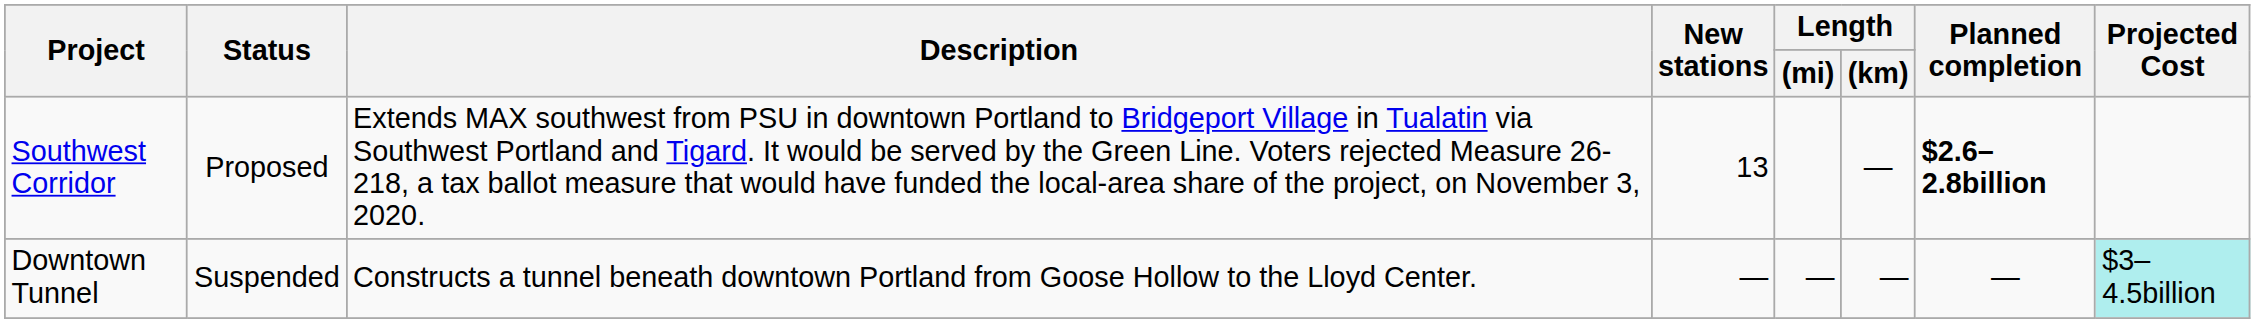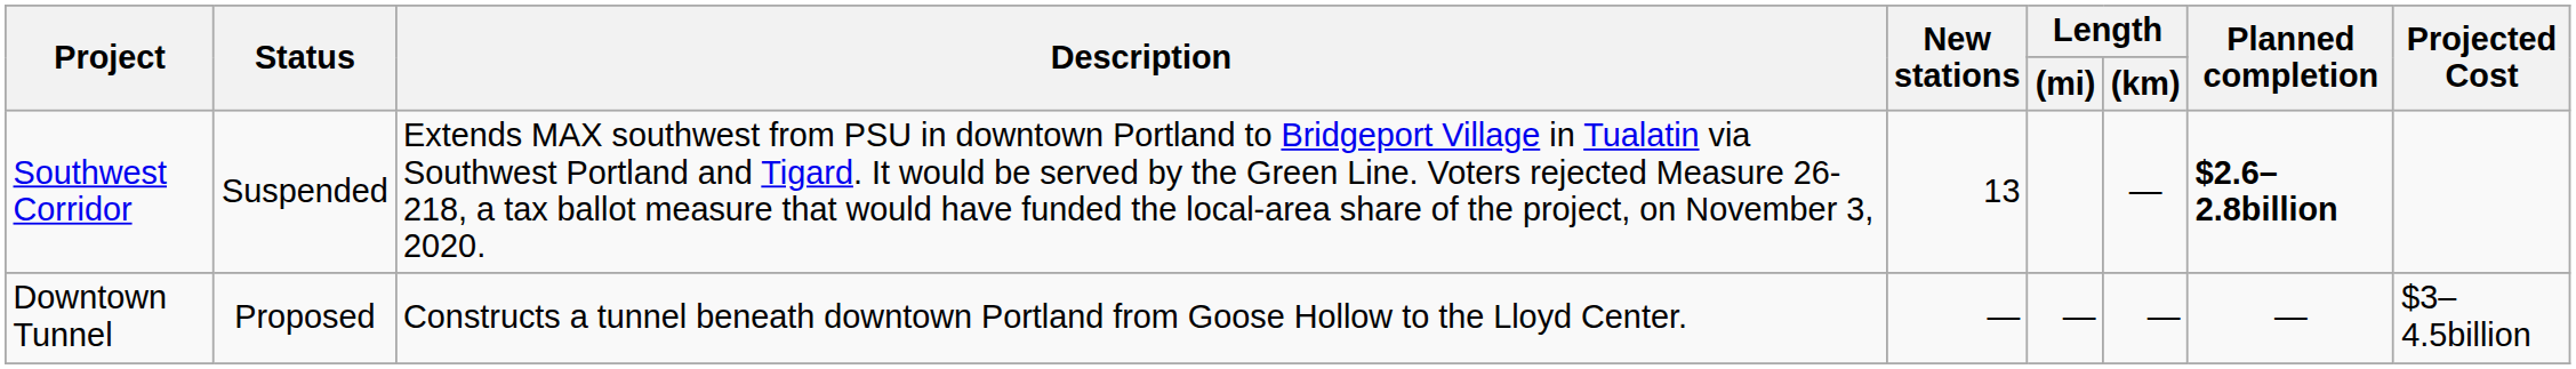Southwest Corridor | Status: Proposed -> Suspended
Downtown Tunnel | Status: Suspended -> Proposed
Downtown Tunnel | Projected Cost: paleturquoise background -> no background
